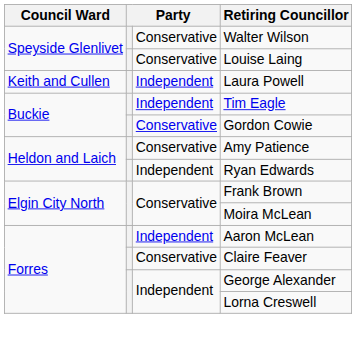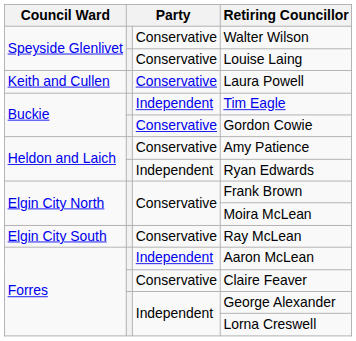Laura Powell | column 3: Independent -> Conservative
+ row: Elgin City South | Conservative | Ray McLean
